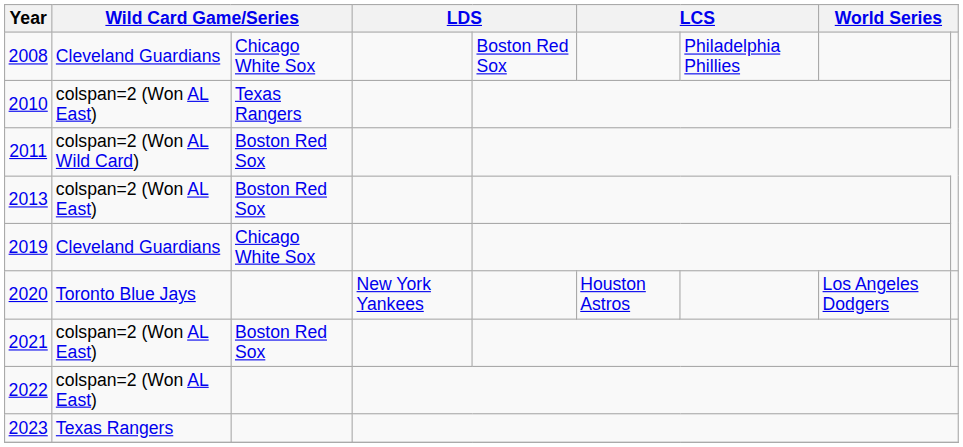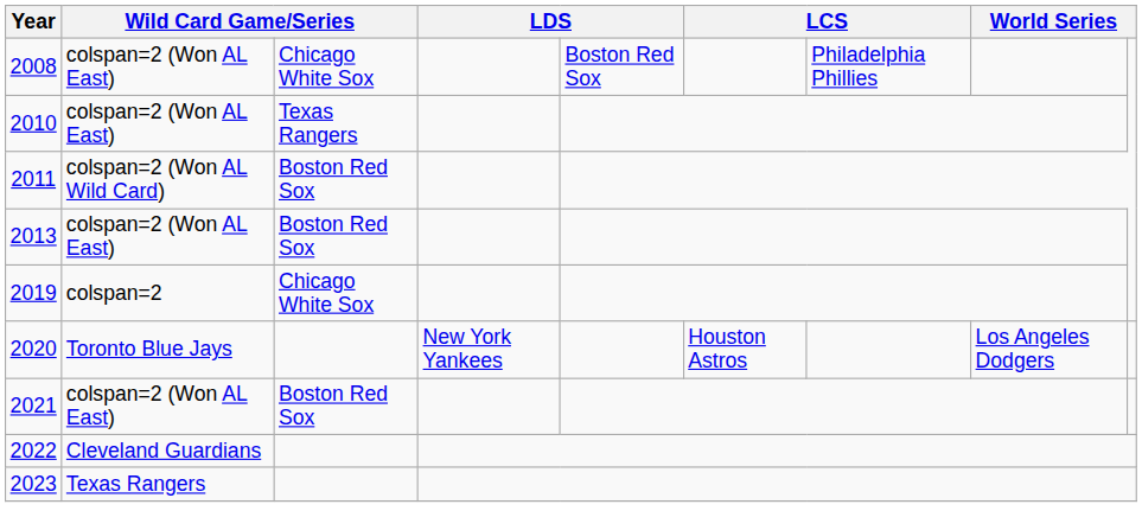2008 | column 2: Cleveland Guardians -> colspan=2 (Won AL East)
2019 | column 2: Cleveland Guardians -> colspan=2
2022 | column 2: colspan=2 (Won AL East) -> Cleveland Guardians
